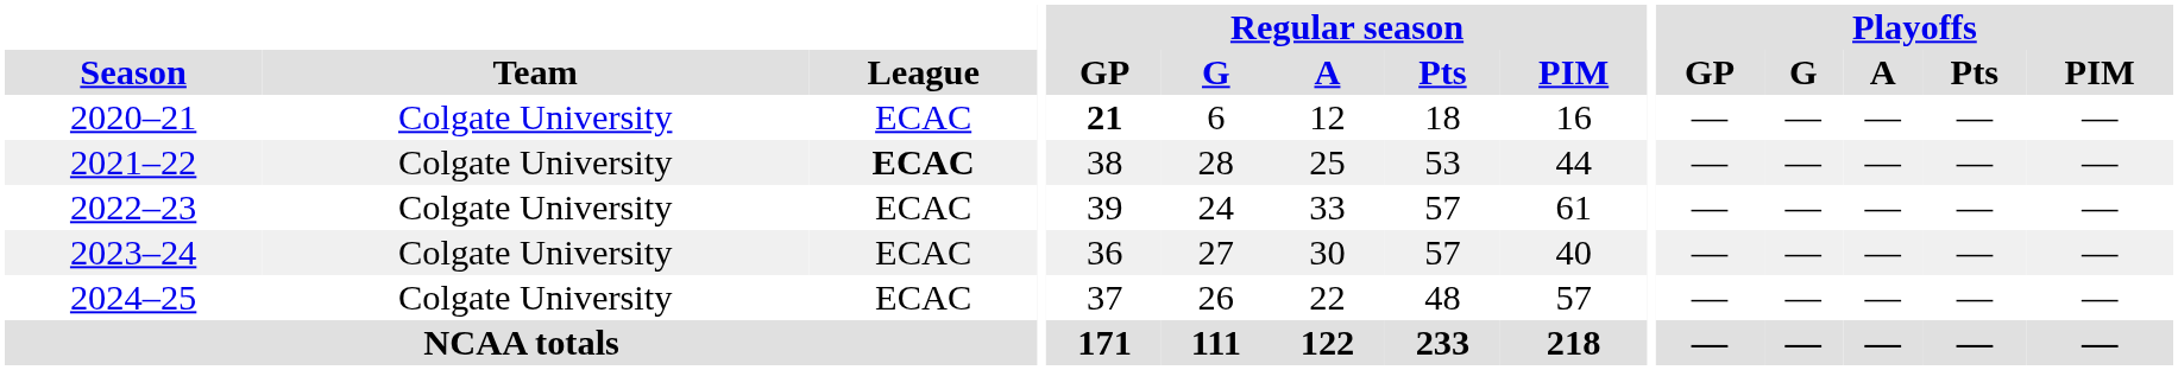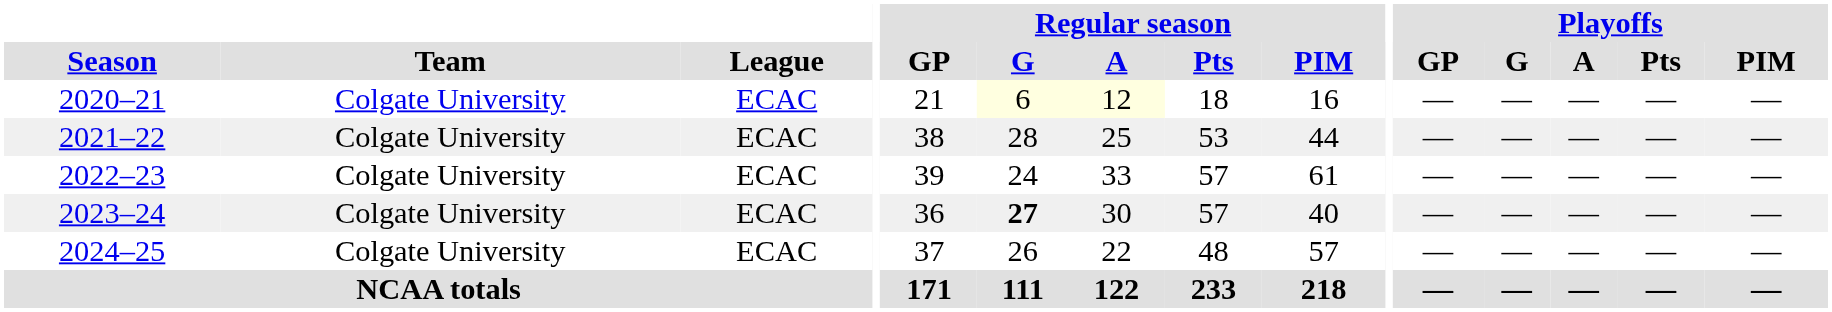2020–21 | Regular season / GP: bold -> normal
2020–21 | Regular season / G: no background -> lightyellow background
2020–21 | Regular season / A: no background -> lightyellow background
2021–22 | League: bold -> normal
2023–24 | Regular season / G: normal -> bold
